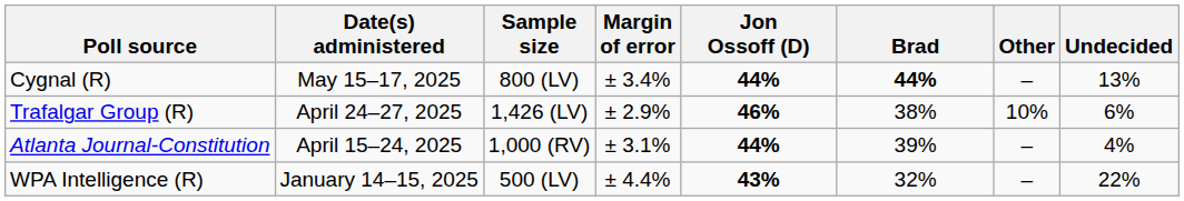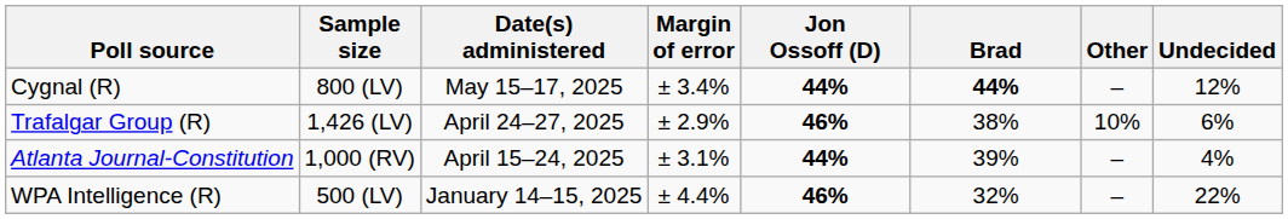columns swapped: Date(s) administered <-> Sample size
Cygnal (R) | Undecided: 13% -> 12%
WPA Intelligence (R) | Jon Ossoff (D): 43% -> 46%
